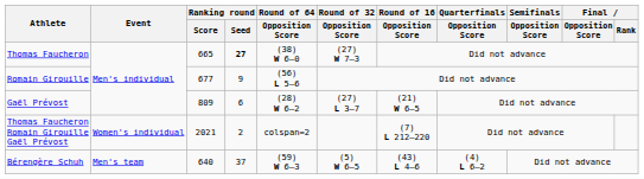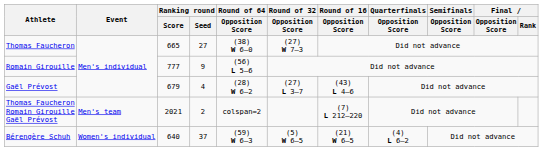Thomas Faucheron | Ranking round / Seed: bold -> normal
Romain Girouille | Ranking round / Score: 677 -> 777
Gaël Prévost | Ranking round / Score: 809 -> 679
Gaël Prévost | Ranking round / Seed: 6 -> 4
Gaël Prévost | Round of 16 / Opposition Score: (21) W 6–5 -> (43) L 4–6
Thomas Faucheron Romain Girouille Gaël Prévost | Event: Women's individual -> Men's team
Bérengère Schuh | Event: Men's team -> Women's individual
Bérengère Schuh | Round of 16 / Opposition Score: (43) L 4–6 -> (21) W 6–5
